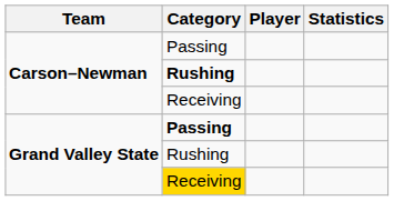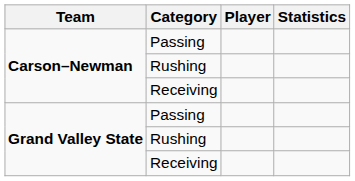Carson–Newman / Rushing | Category: bold -> normal
Grand Valley State / Passing | Category: bold -> normal
Grand Valley State / Receiving | Category: gold background -> no background
